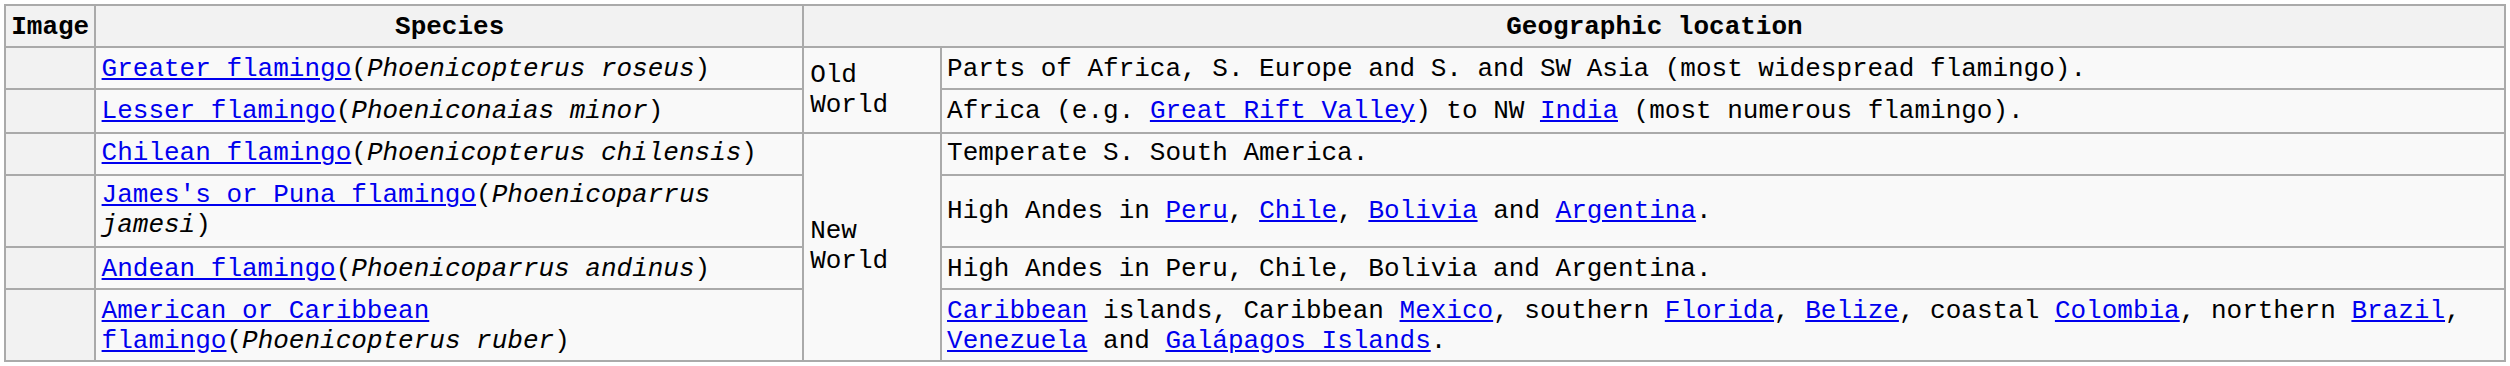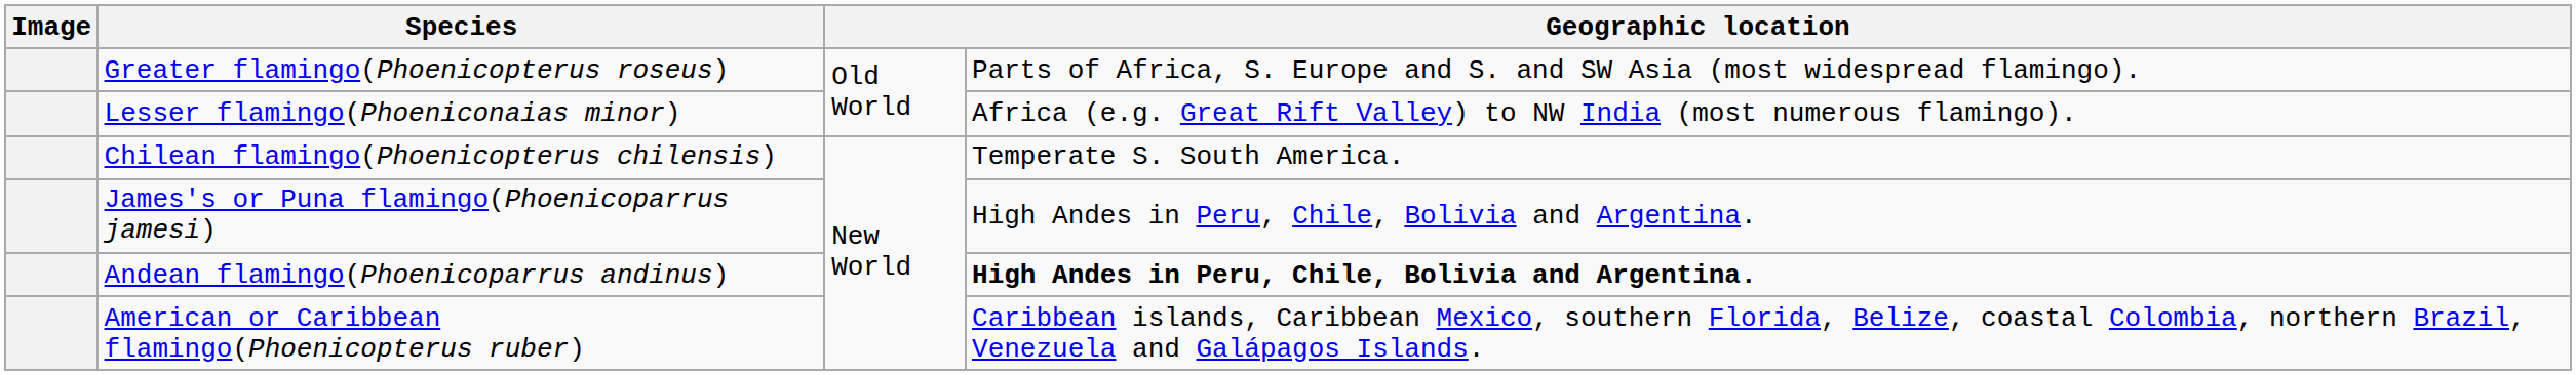Andean flamingo(Phoenicoparrus andinus) | column 4: normal -> bold
